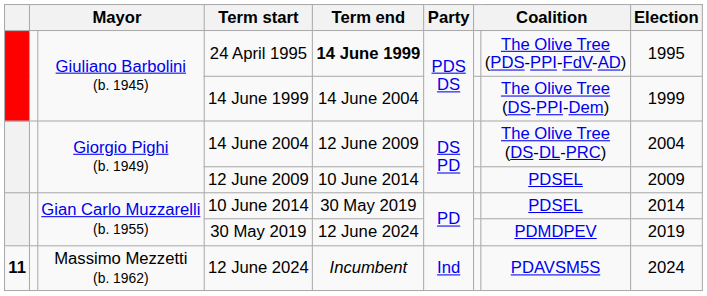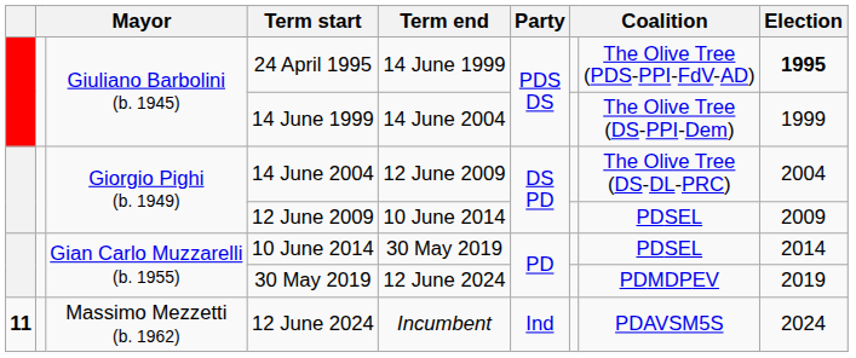24 April 1995 | Term end: bold -> normal
24 April 1995 | Election: normal -> bold
